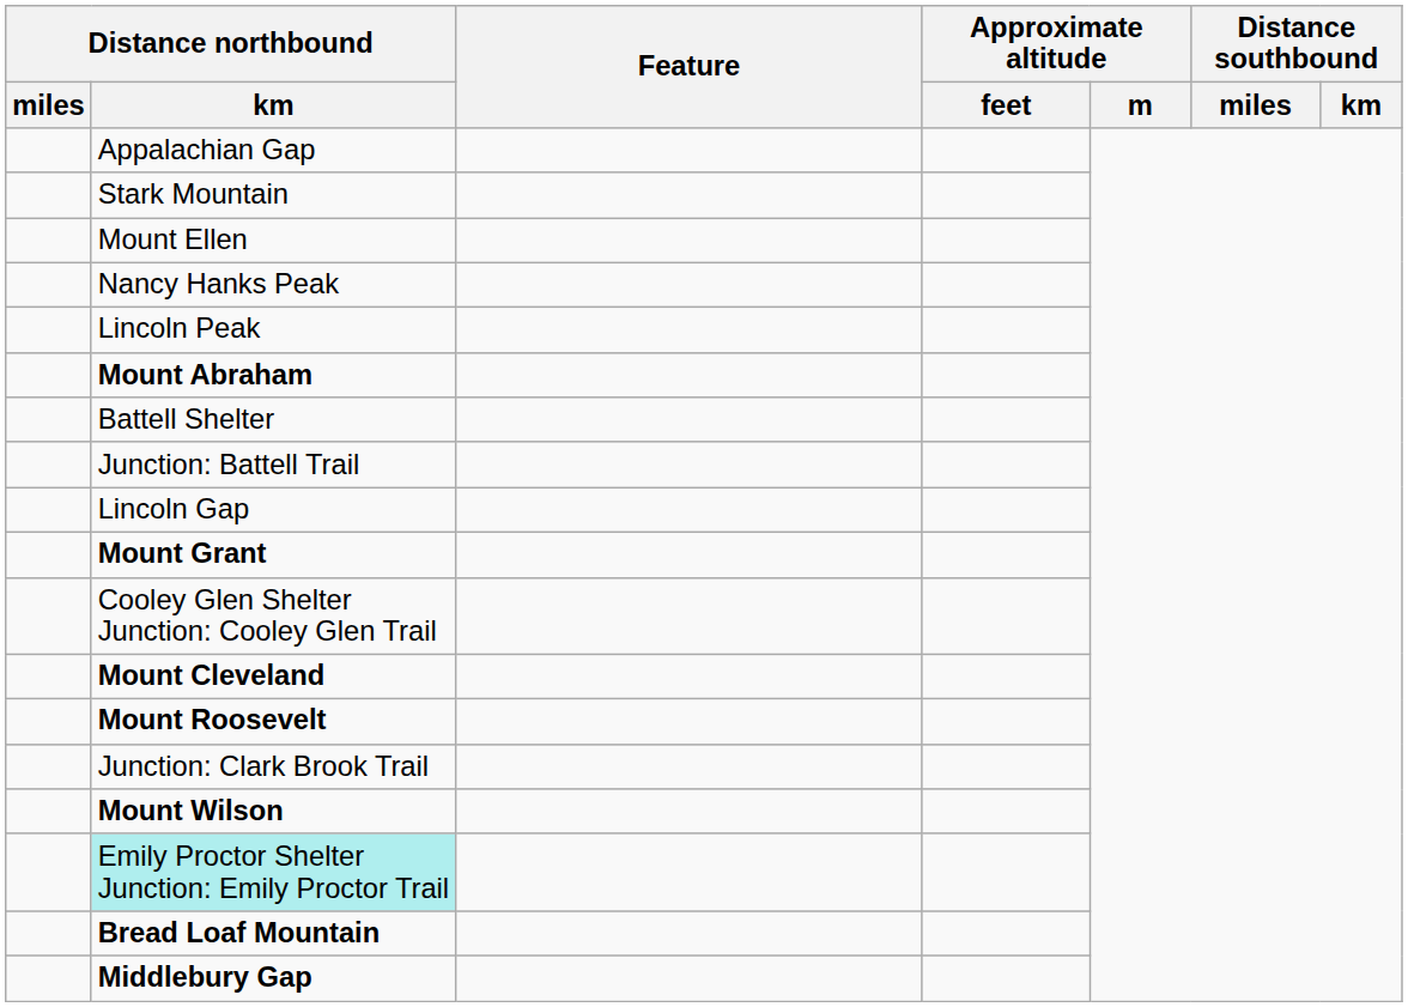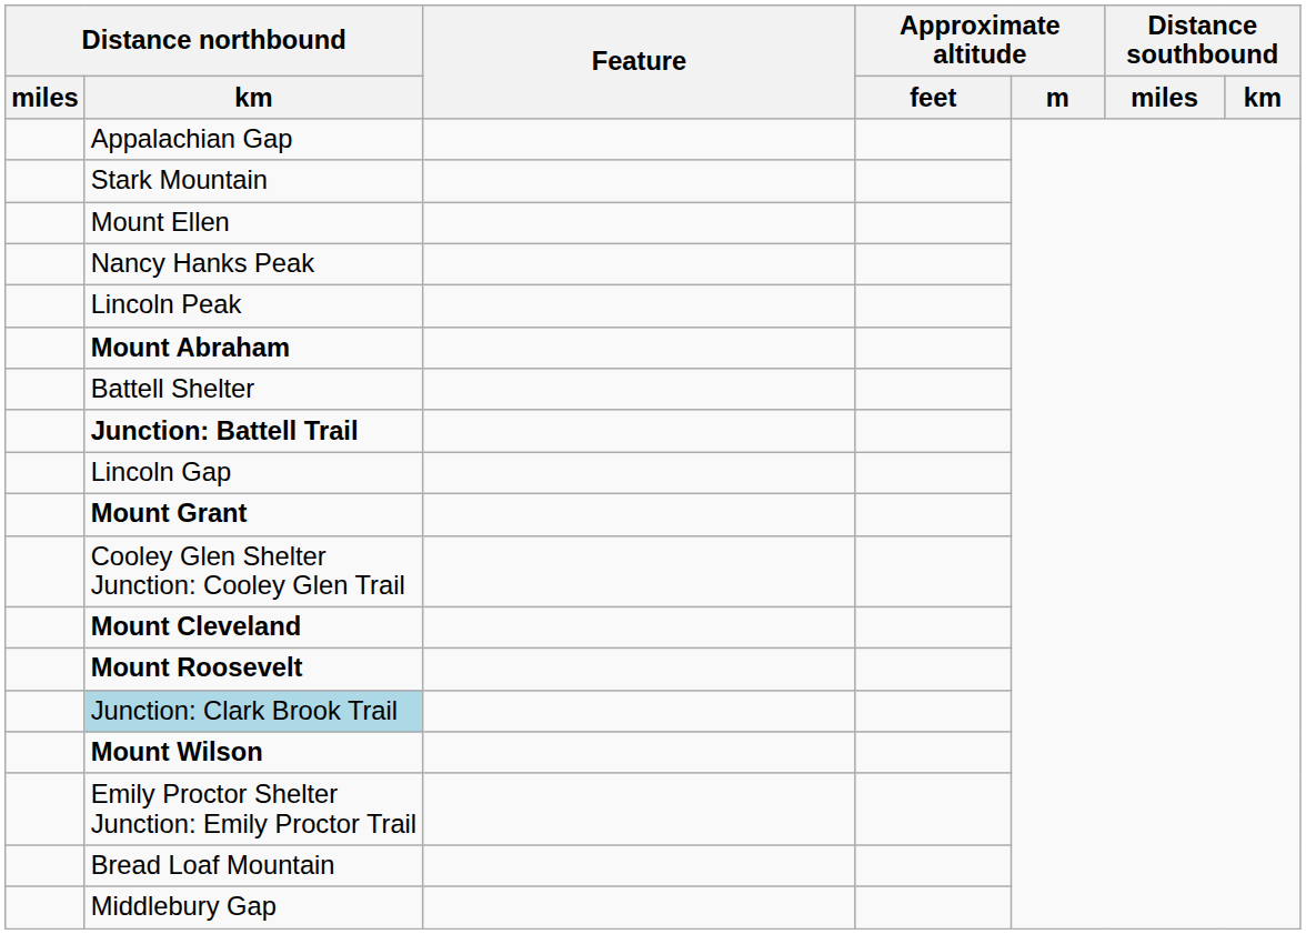Junction: Battell Trail | Distance northbound / km: normal -> bold
Junction: Clark Brook Trail | Distance northbound / km: no background -> lightblue background
Emily Proctor Shelter Junction: Emily Proctor Trail | Distance northbound / km: paleturquoise background -> no background
Bread Loaf Mountain | Distance northbound / km: bold -> normal
Middlebury Gap | Distance northbound / km: bold -> normal
